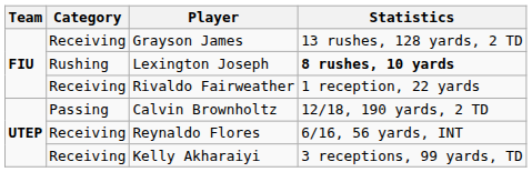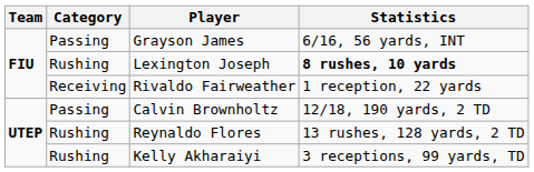Grayson James | Category: Receiving -> Passing
Grayson James | Statistics: 13 rushes, 128 yards, 2 TD -> 6/16, 56 yards, INT
Reynaldo Flores | Category: Receiving -> Rushing
Reynaldo Flores | Statistics: 6/16, 56 yards, INT -> 13 rushes, 128 yards, 2 TD
Kelly Akharaiyi | Category: Receiving -> Rushing
